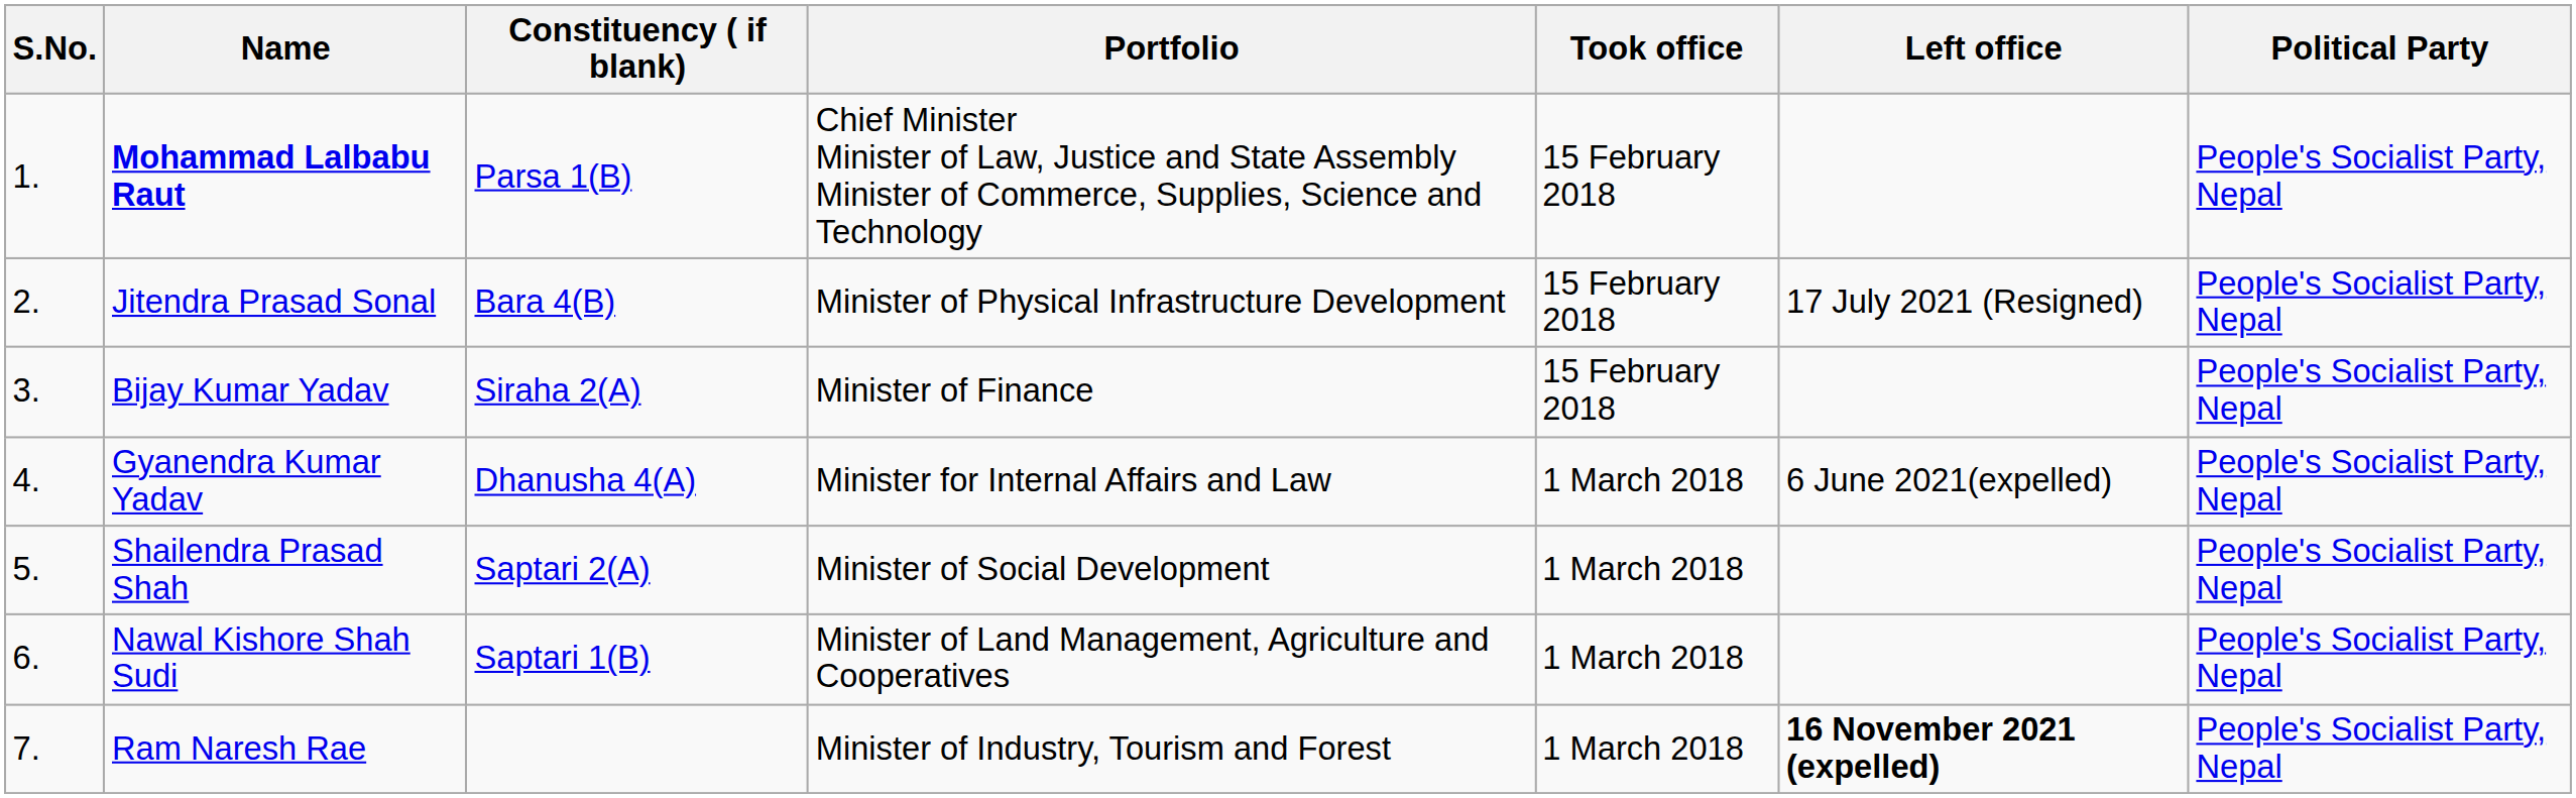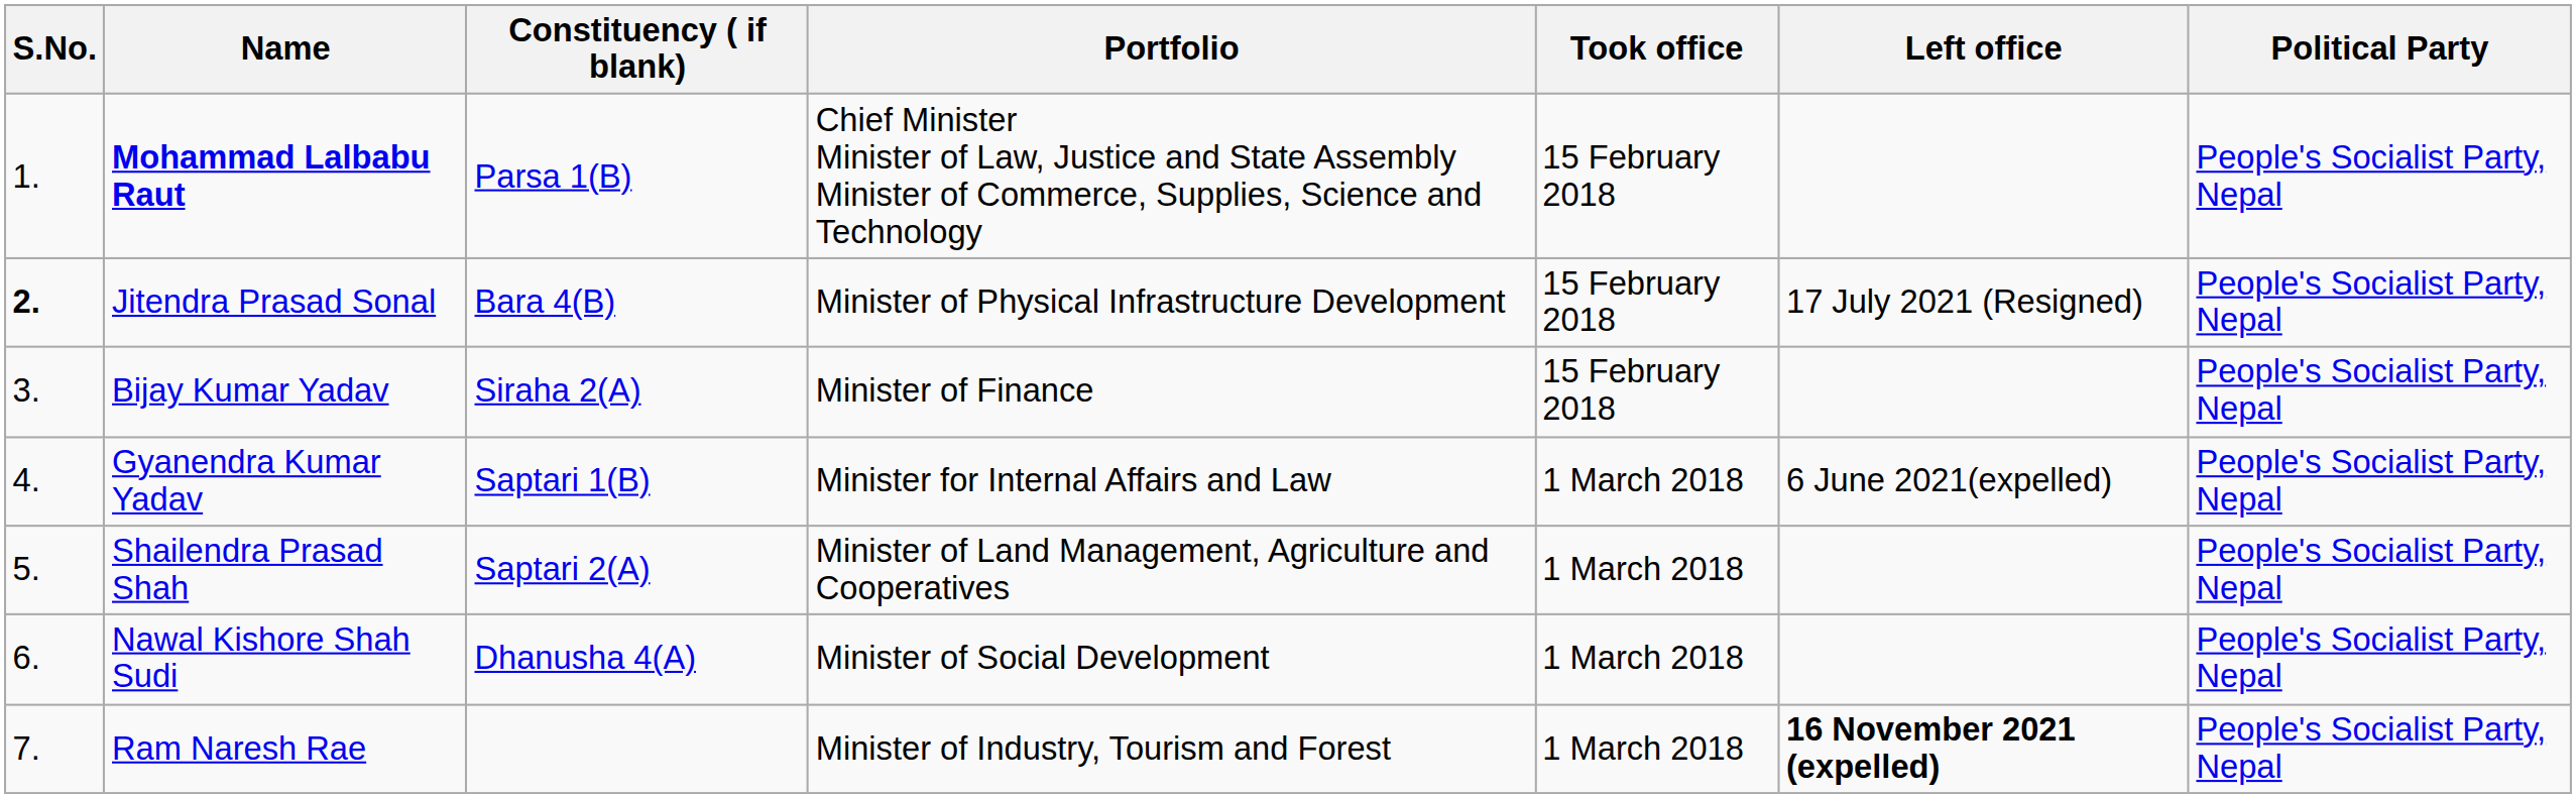Jitendra Prasad Sonal | S.No.: normal -> bold
Gyanendra Kumar Yadav | Constituency ( if blank): Dhanusha 4(A) -> Saptari 1(B)
Shailendra Prasad Shah | Portfolio: Minister of Social Development -> Minister of Land Management, Agriculture and Cooperatives
Nawal Kishore Shah Sudi | Constituency ( if blank): Saptari 1(B) -> Dhanusha 4(A)
Nawal Kishore Shah Sudi | Portfolio: Minister of Land Management, Agriculture and Cooperatives -> Minister of Social Development
